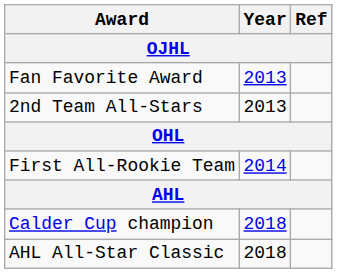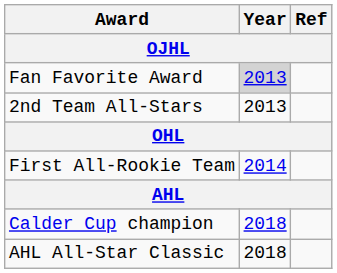Fan Favorite Award | Year: no background -> lightgrey background
